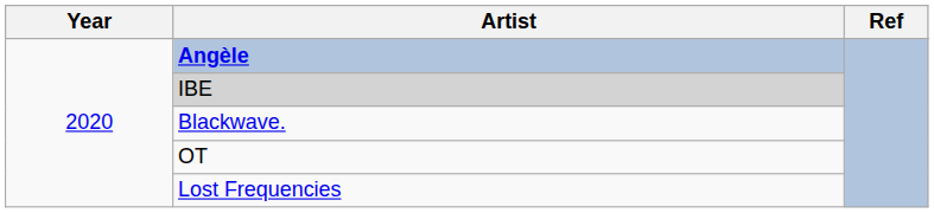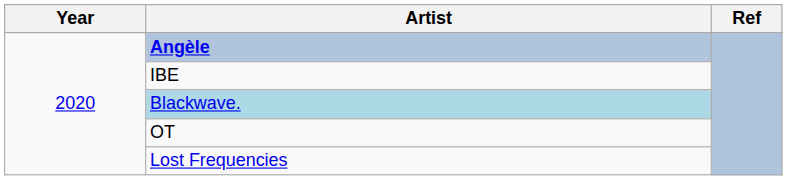IBE | Artist: lightgrey background -> no background
Blackwave. | Artist: no background -> lightblue background
